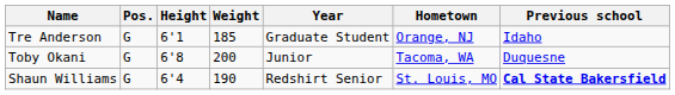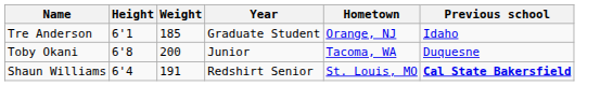- column: Pos. | G | G | G
Shaun Williams | Weight: 190 -> 191
